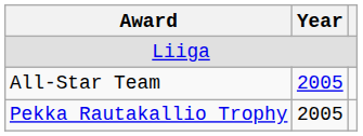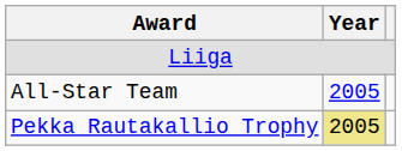Pekka Rautakallio Trophy | Year: no background -> khaki background
